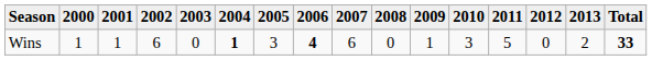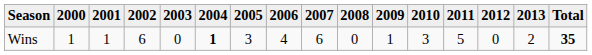Wins | column 8: bold -> normal
Wins | column 16: 33 -> 35
